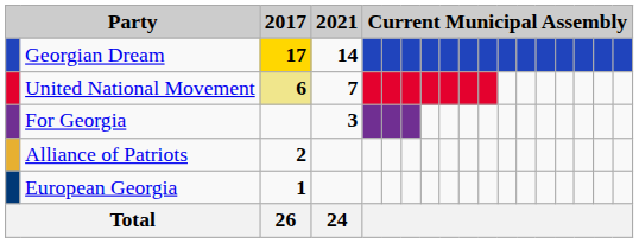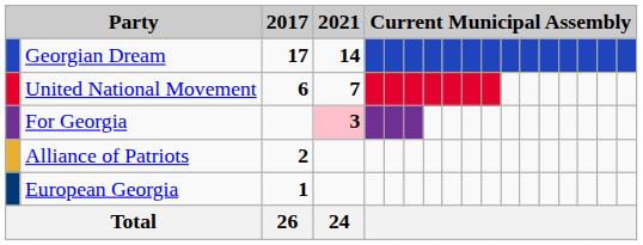Georgian Dream | 2017: gold background -> no background
United National Movement | 2017: khaki background -> no background
For Georgia | 2021: no background -> pink background
